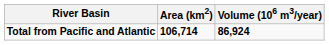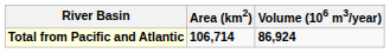row 2 | River Basin: no background -> lightyellow background
